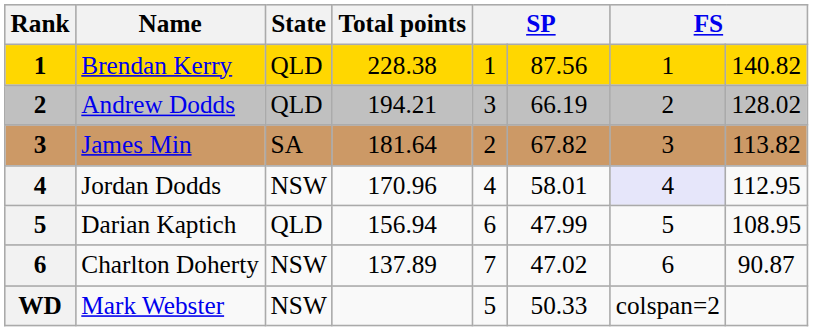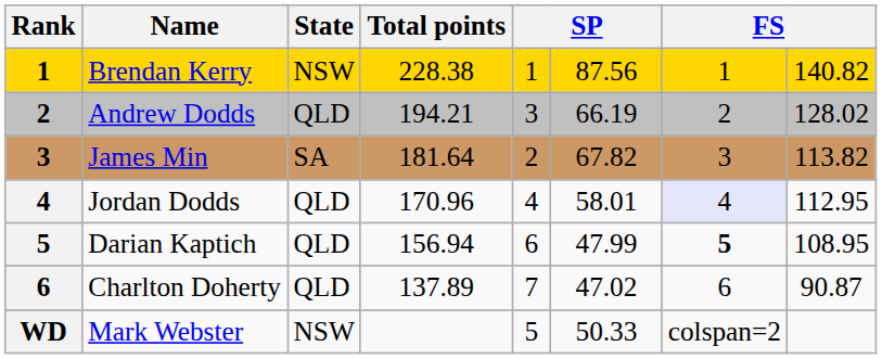Brendan Kerry | State: QLD -> NSW
Jordan Dodds | State: NSW -> QLD
Darian Kaptich | column 7: normal -> bold
Charlton Doherty | State: NSW -> QLD
